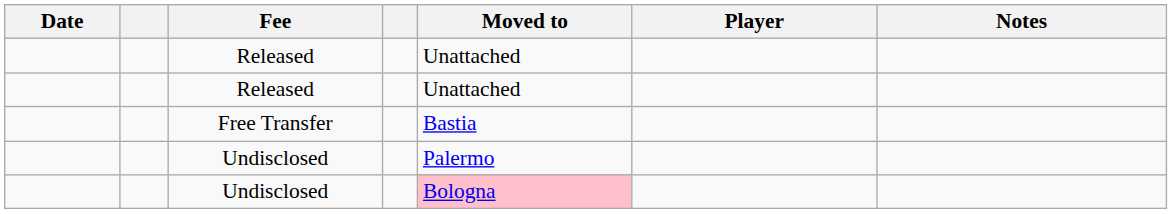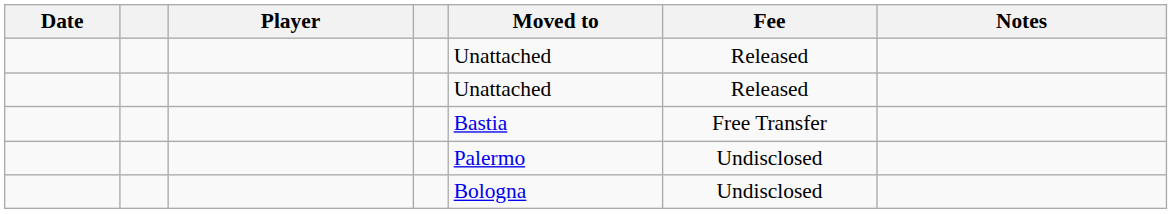columns swapped: Player <-> Fee
row 6 | Moved to: pink background -> no background
